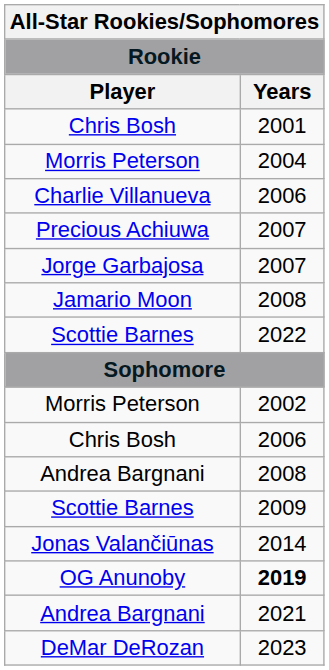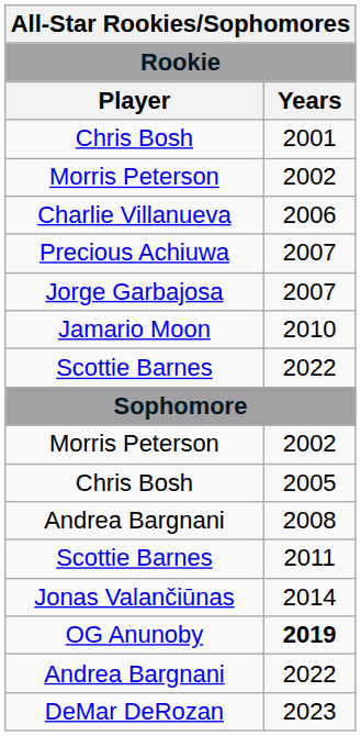row 5 | Years: 2004 -> 2002
row 9 | Years: 2008 -> 2010
row 13 | Years: 2006 -> 2005
row 15 | Years: 2009 -> 2011
row 18 | Years: 2021 -> 2022
